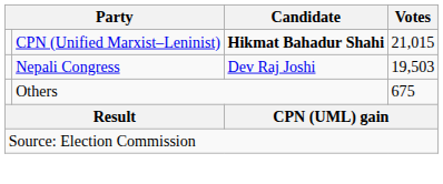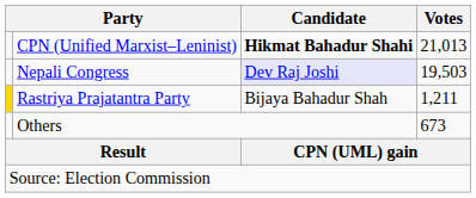CPN (Unified Marxist–Leninist) | Votes: 21,015 -> 21,013
Nepali Congress | Candidate: no background -> lavender background
+ row: Rastriya Prajatantra Party | Bijaya Bahadur Shah | 1,211
Others | Votes: 675 -> 673
